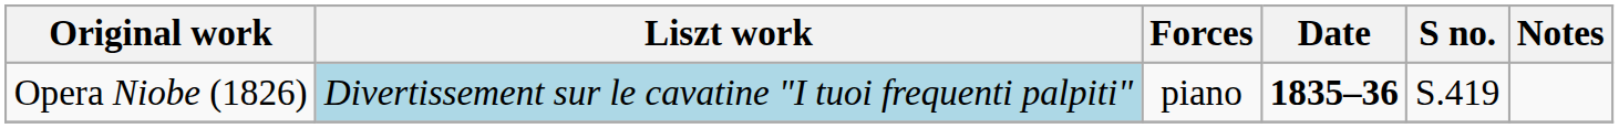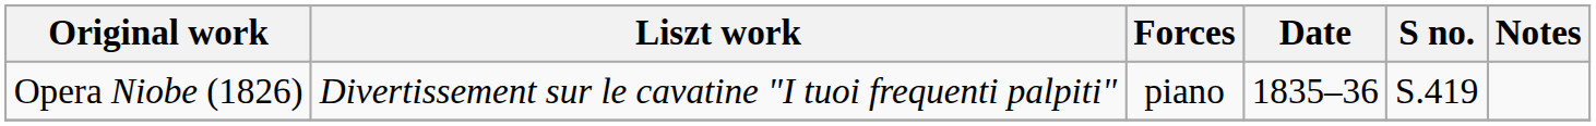Opera Niobe (1826) | Liszt work: lightblue background -> no background
Opera Niobe (1826) | Date: bold -> normal
